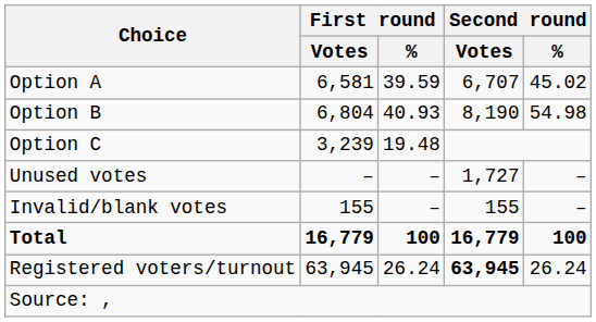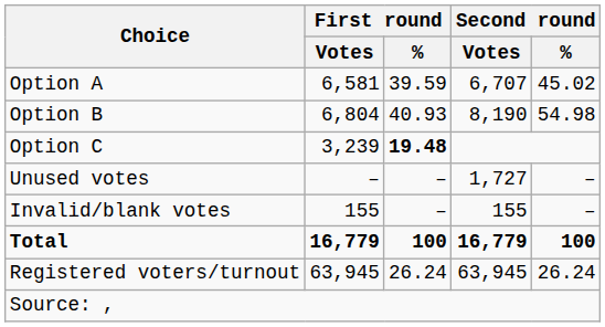Option C | First round / %: normal -> bold
Registered voters/turnout | Second round / Votes: bold -> normal
